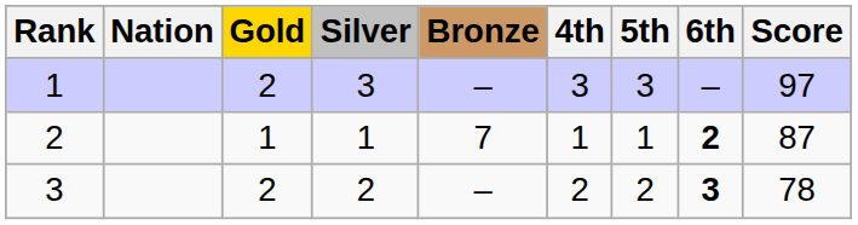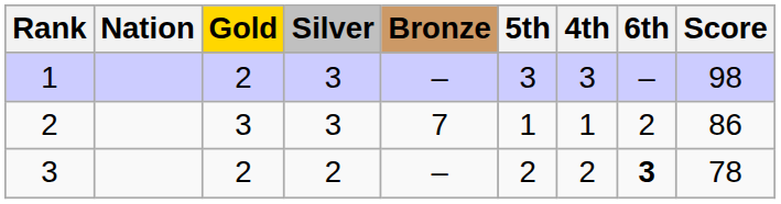columns swapped: 4th <-> 5th
row 2 | Score: 97 -> 98
row 3 | Gold: 1 -> 3
row 3 | Silver: 1 -> 3
row 3 | 6th: bold -> normal
row 3 | Score: 87 -> 86
